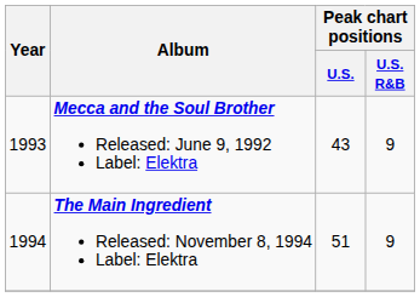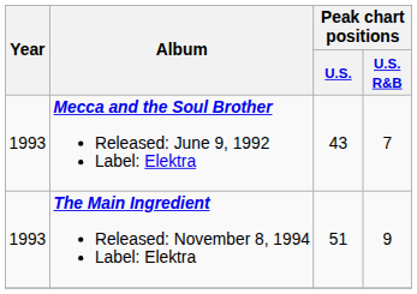row 3 | Peak chart positions / U.S. R&B: 9 -> 7
row 4 | Year: 1994 -> 1993
